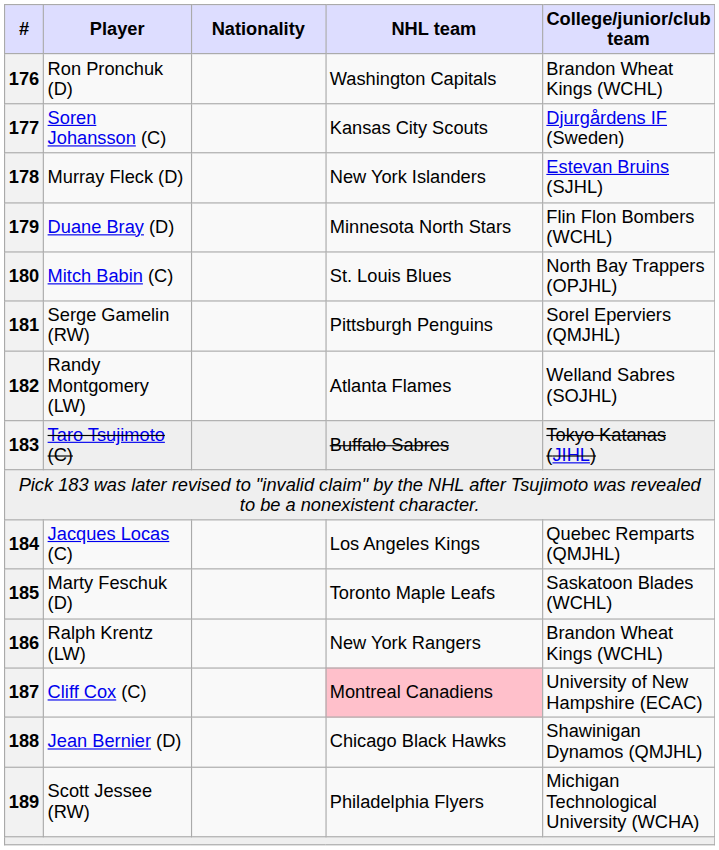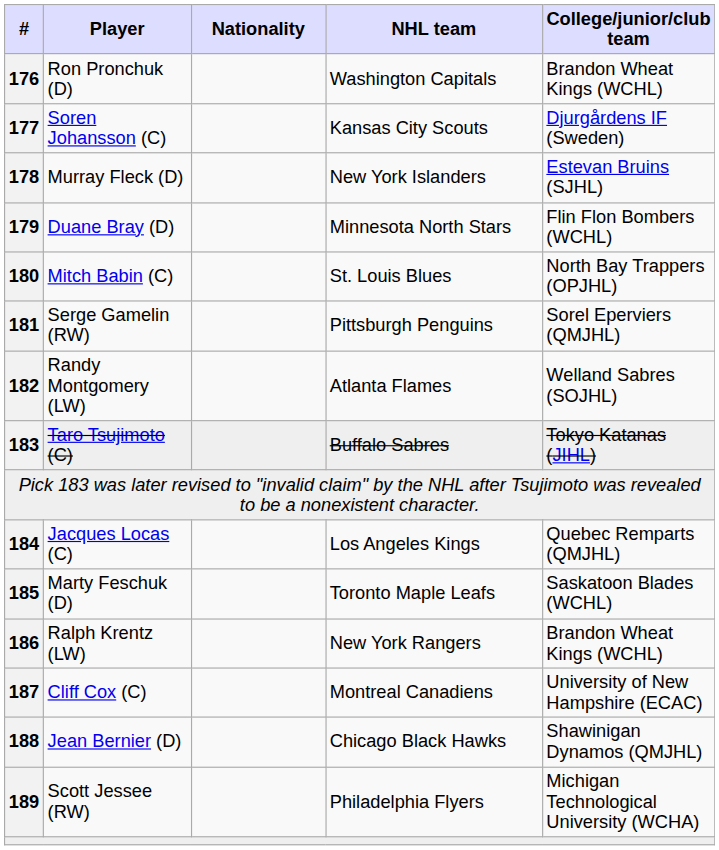Cliff Cox (C) | NHL team: pink background -> no background
